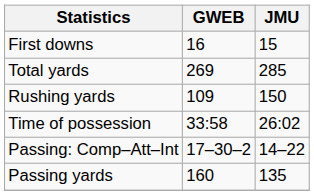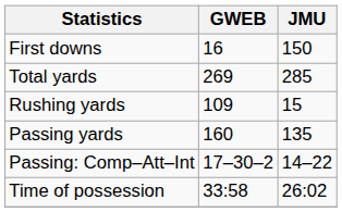First downs | JMU: 15 -> 150
Rushing yards | JMU: 150 -> 15
rows swapped: Passing yards <-> Time of possession
